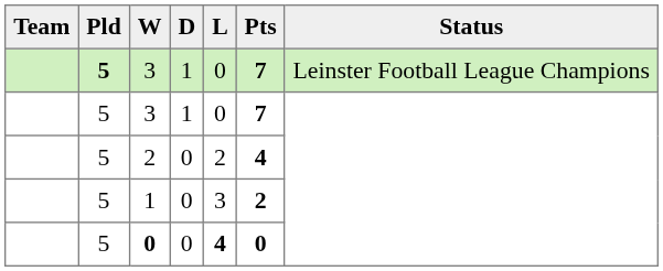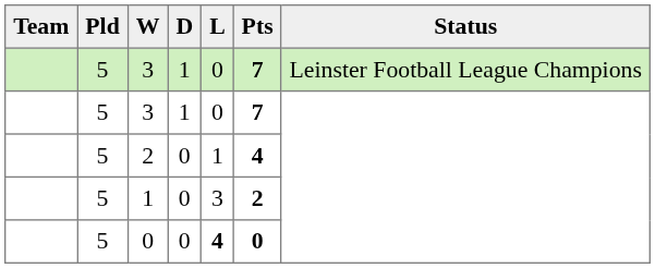row 2 | Pld: bold -> normal
row 4 | L: 2 -> 1
row 6 | W: bold -> normal
